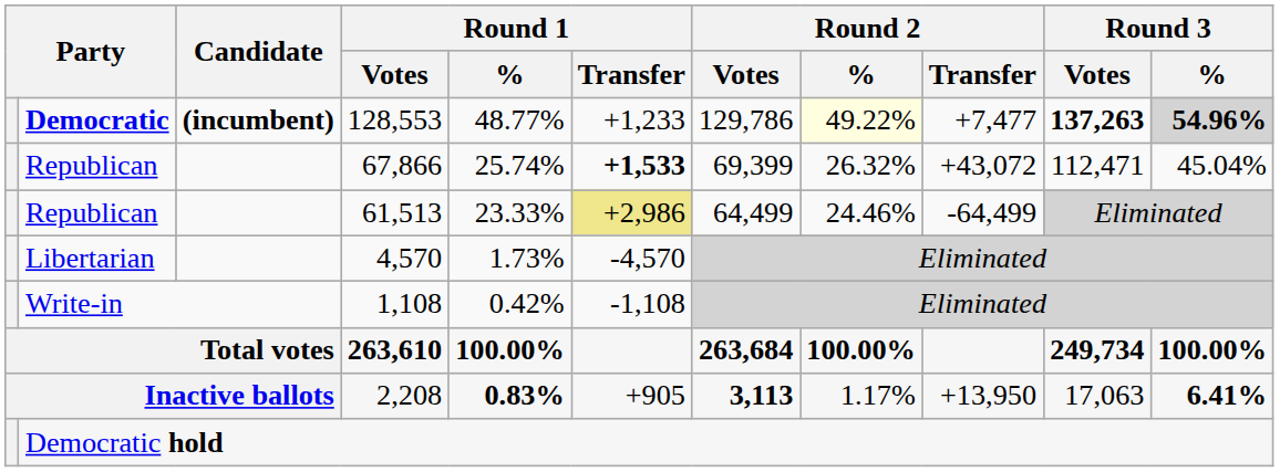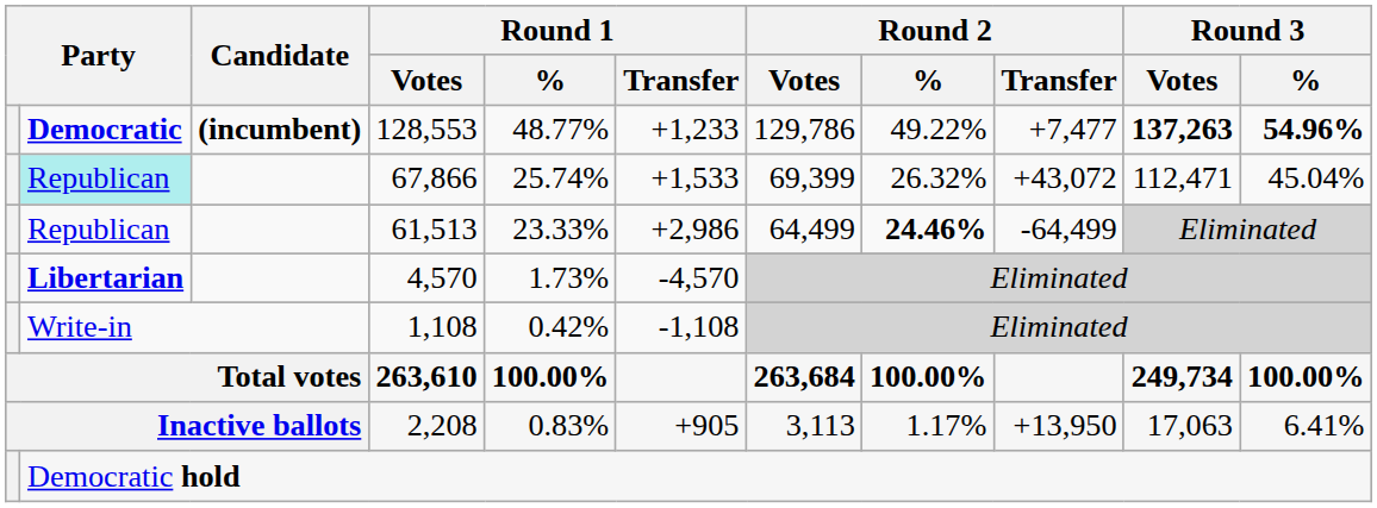128,553 | Round 2 / %: lightyellow background -> no background
128,553 | Round 3 / %: lightgrey background -> no background
67,866 | column 2: no background -> paleturquoise background
67,866 | Round 1 / Transfer: bold -> normal
61,513 | Round 1 / Transfer: khaki background -> no background
61,513 | Round 2 / %: normal -> bold
4,570 | column 2: normal -> bold
2,208 | Round 1 / %: bold -> normal
2,208 | Round 2 / Votes: bold -> normal
2,208 | Round 3 / %: bold -> normal
